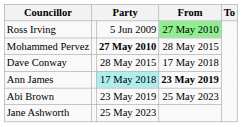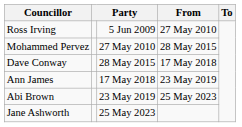Ross Irving | From: lightgreen background -> no background
Mohammed Pervez | column 3: bold -> normal
Ann James | column 3: paleturquoise background -> no background
Ann James | From: bold -> normal
